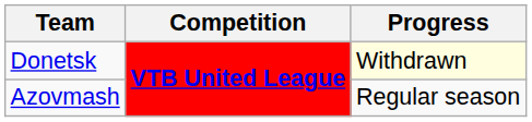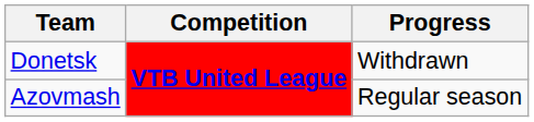Donetsk | Progress: lightyellow background -> no background
